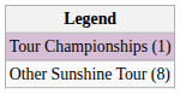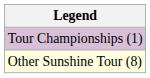row 3 | column 1: no background -> lightyellow background
